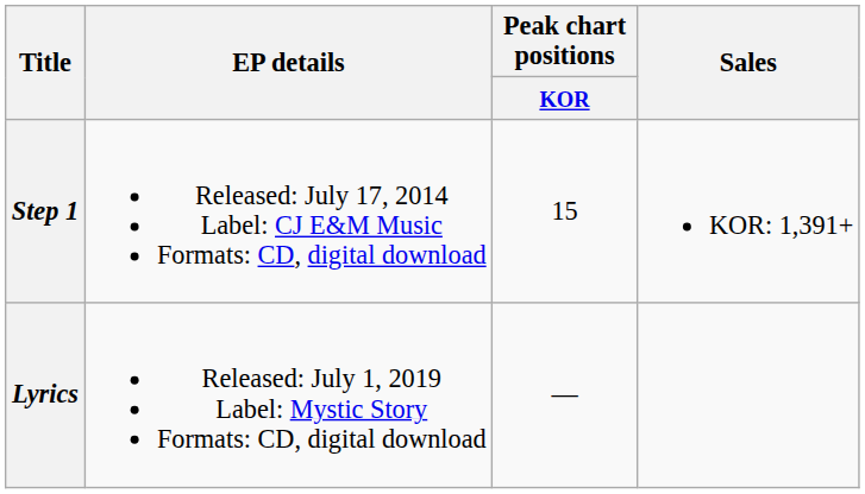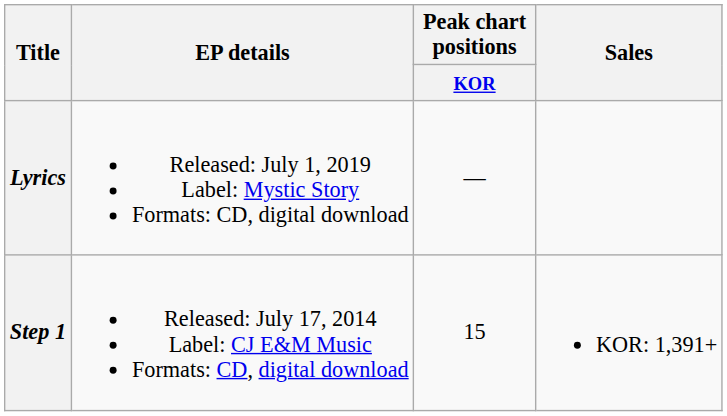rows swapped: Step 1 <-> Lyrics
